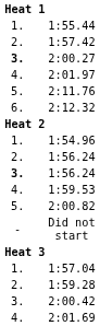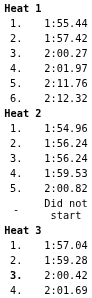2:00.27 | column 1: bold -> normal
3. / 1:56.24 | column 1: bold -> normal
2:00.42 | column 1: normal -> bold
